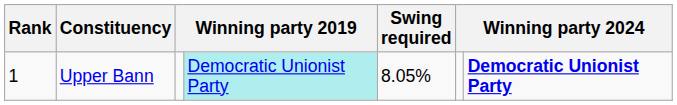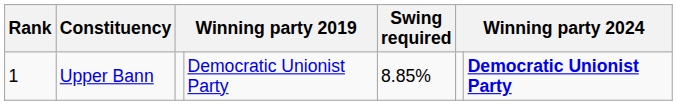Upper Bann | column 4: paleturquoise background -> no background
Upper Bann | Swing required: 8.05% -> 8.85%
